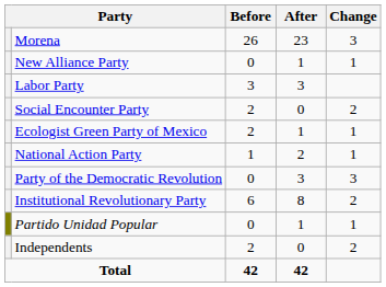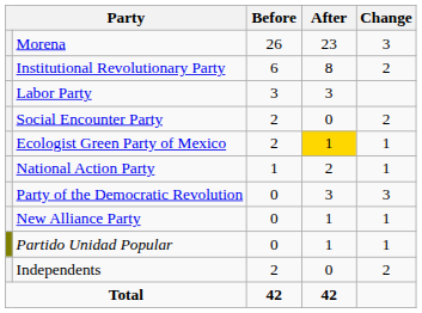rows swapped: Institutional Revolutionary Party <-> New Alliance Party
Ecologist Green Party of Mexico | After: no background -> gold background
